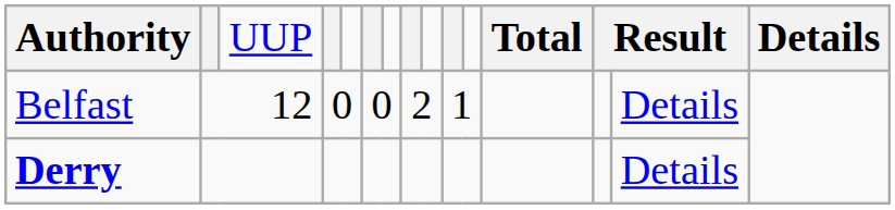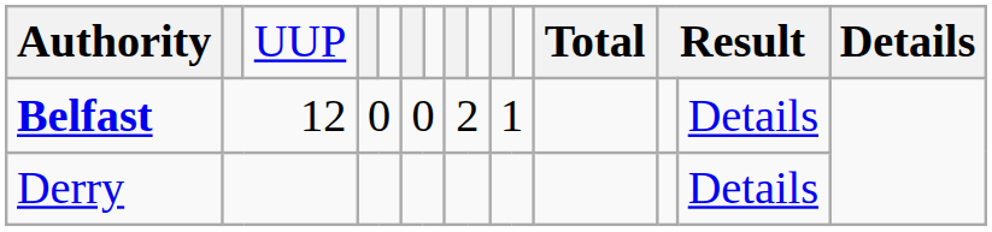Belfast | column 1: normal -> bold
Derry | column 1: bold -> normal
